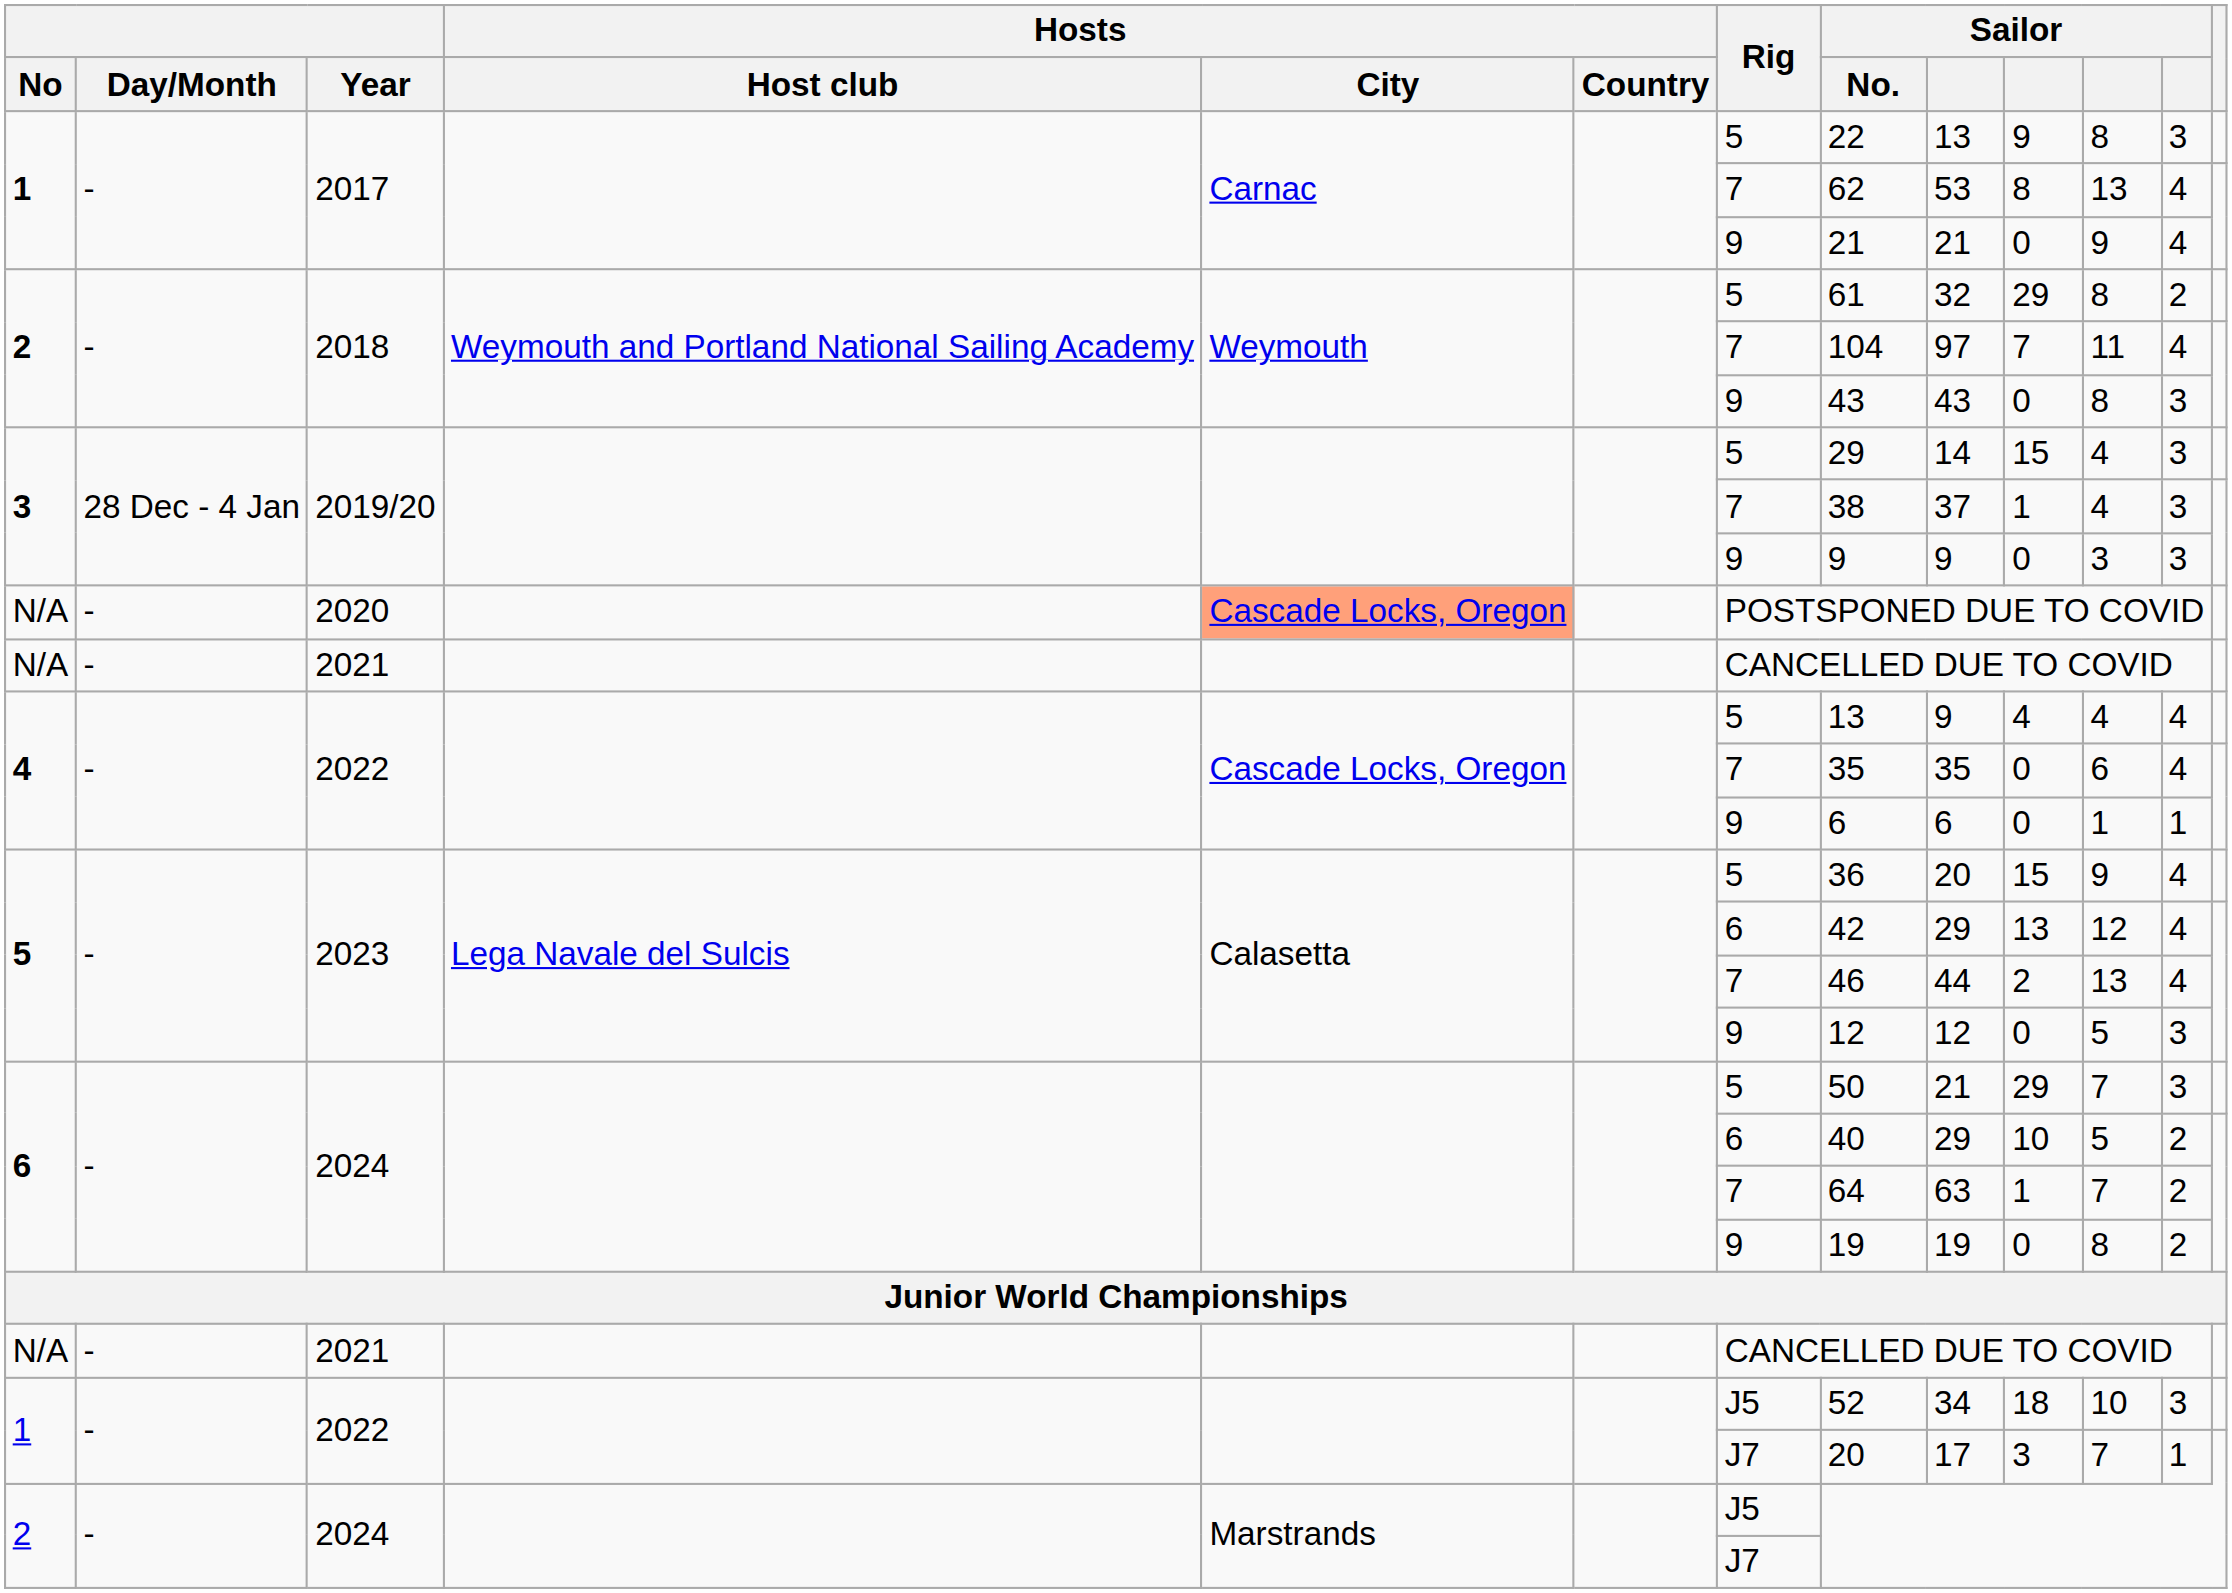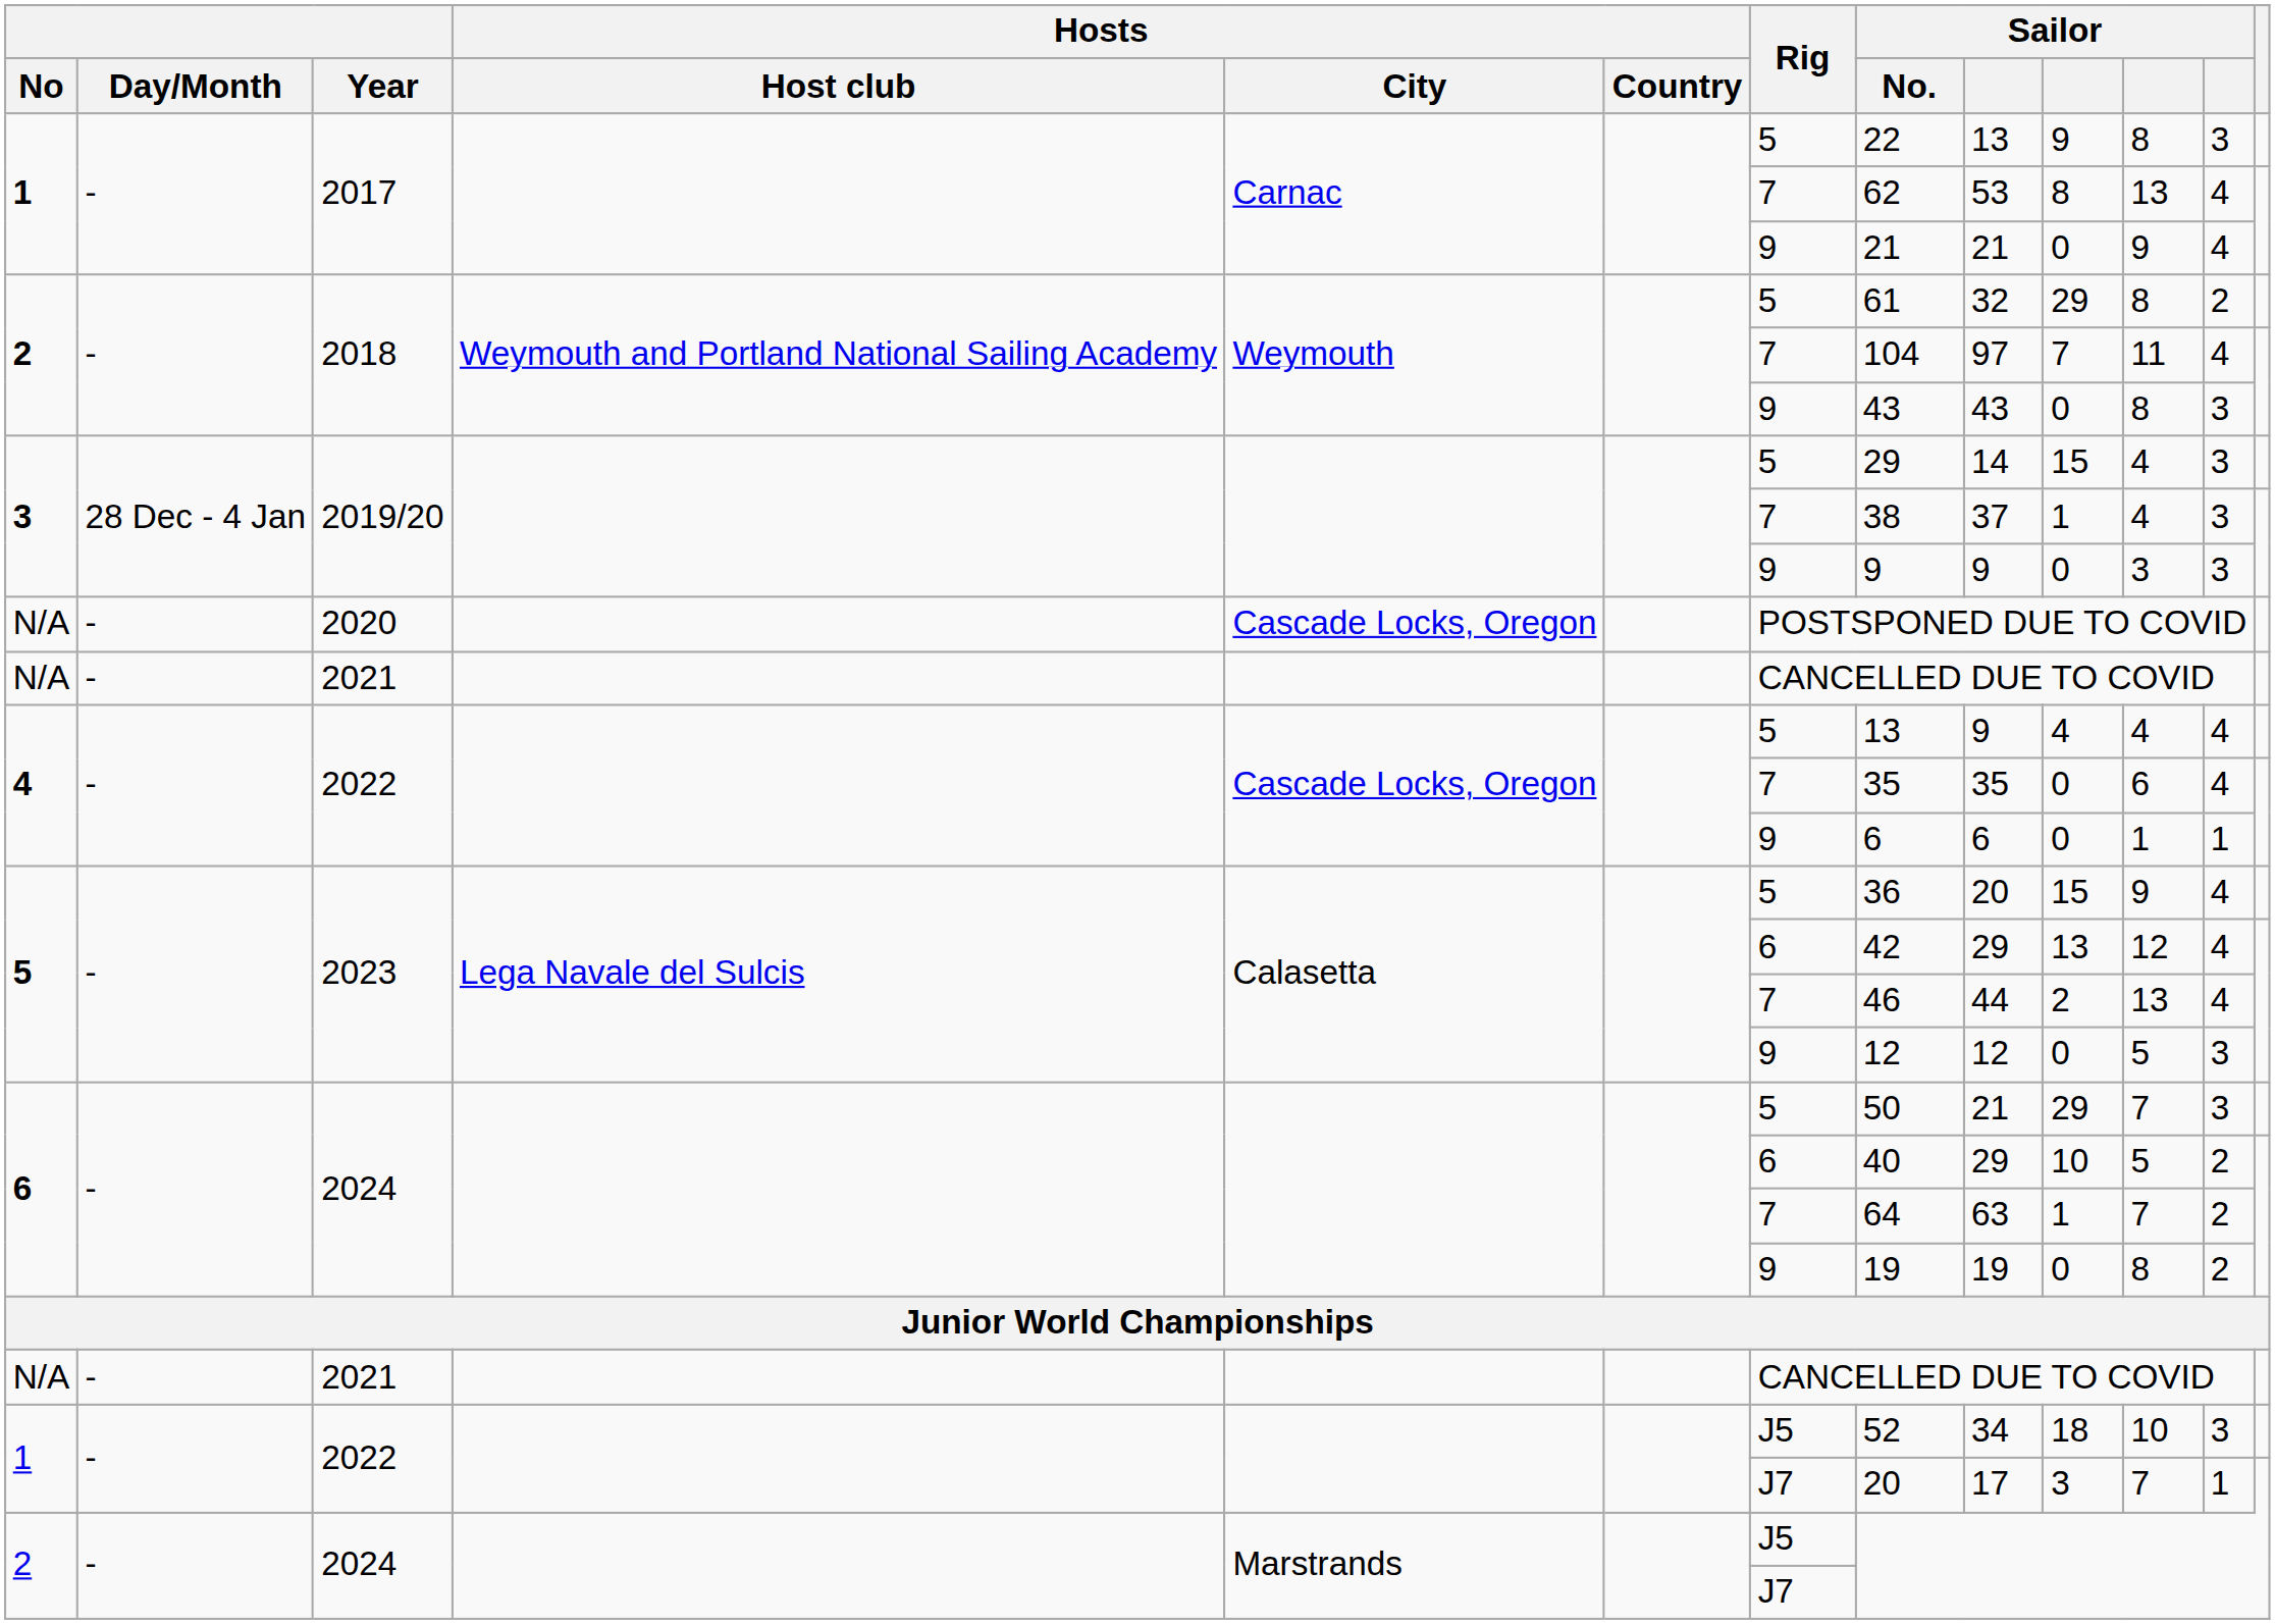2020 | Hosts / City: lightsalmon background -> no background
